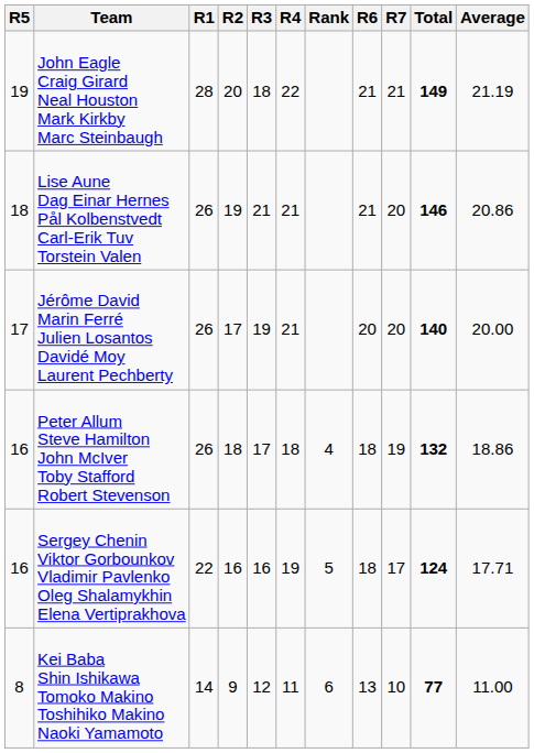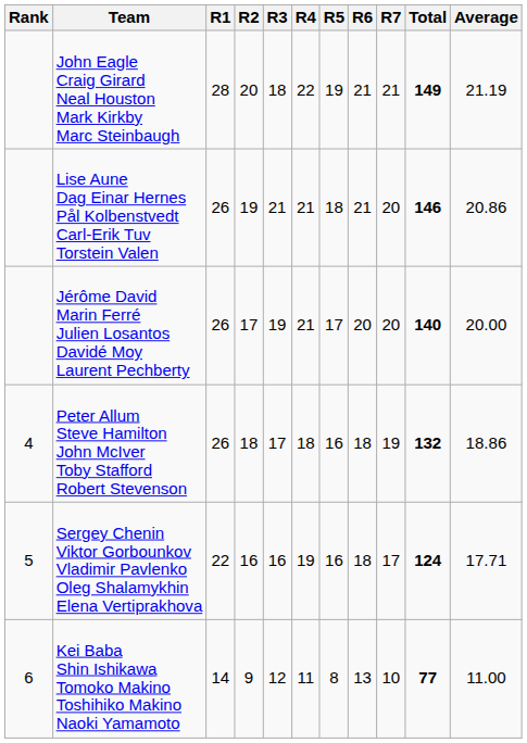columns swapped: Rank <-> R5
